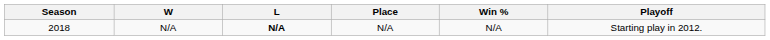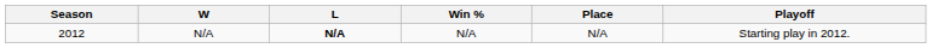columns swapped: Win % <-> Place
row 2 | Season: 2018 -> 2012
